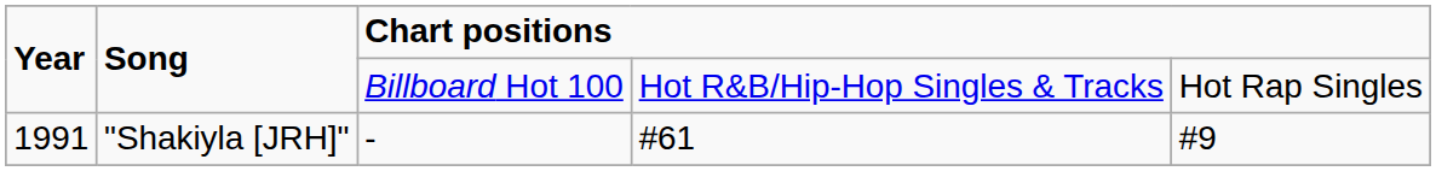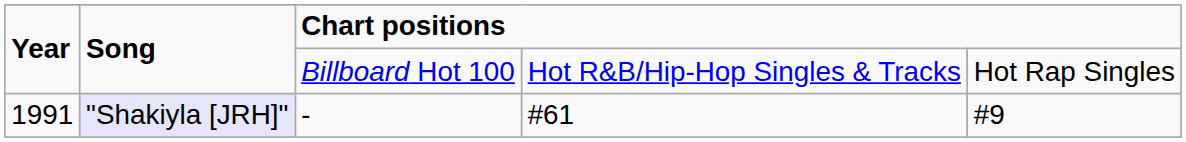1991 | Song: no background -> lavender background
